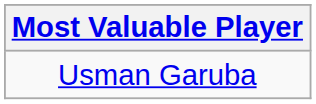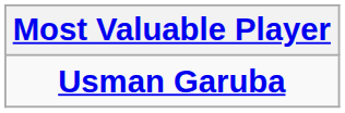row 2 | column 1: normal -> bold
